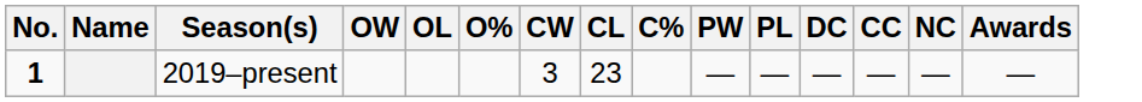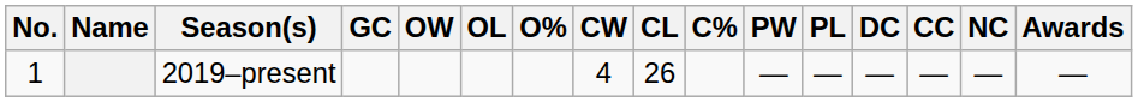+ column: GC
2019–present | No.: bold -> normal
2019–present | CW: 3 -> 4
2019–present | CL: 23 -> 26
